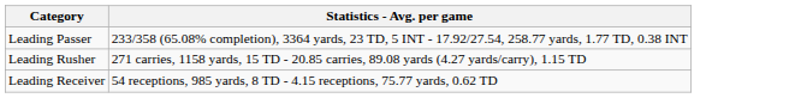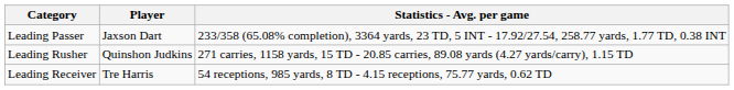+ column: Player | Jaxson Dart | Quinshon Judkins | Tre Harris
